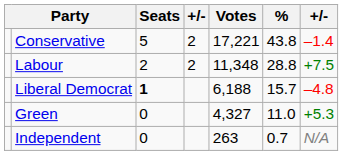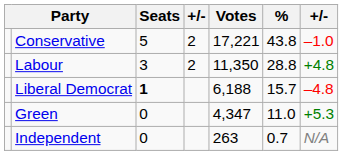Conservative | column 7: –1.4 -> –1.0
Labour | Seats: 2 -> 3
Labour | Votes: 11,348 -> 11,350
Labour | column 7: +7.5 -> +4.8
Green | Votes: 4,327 -> 4,347
